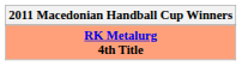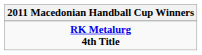row 2 | column 1: lightsalmon background -> no background
